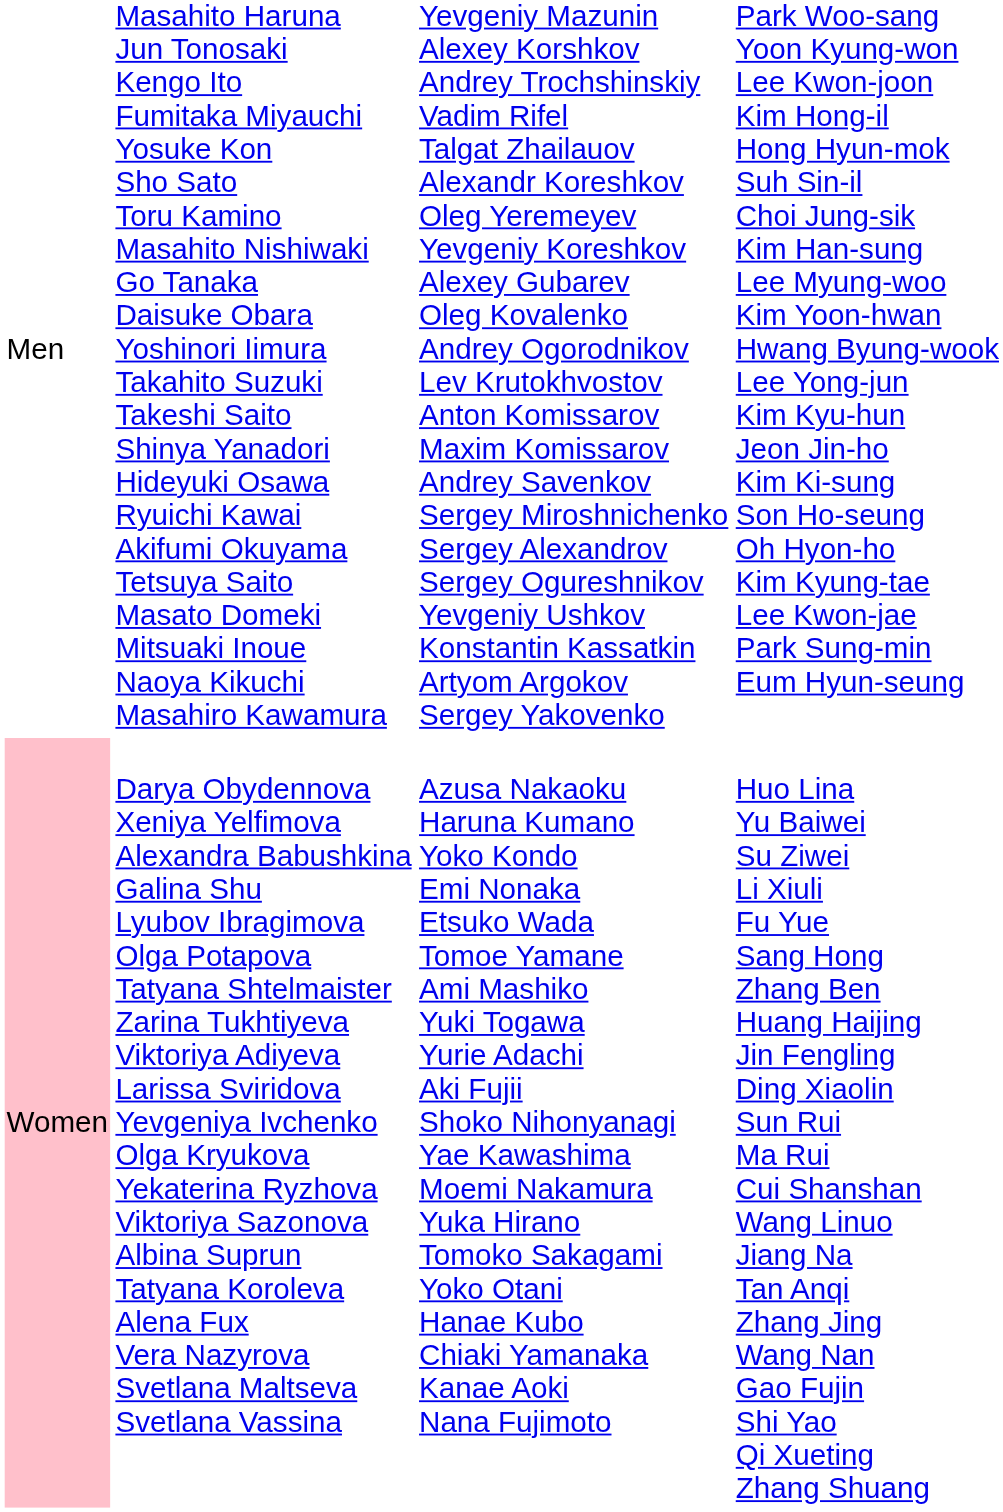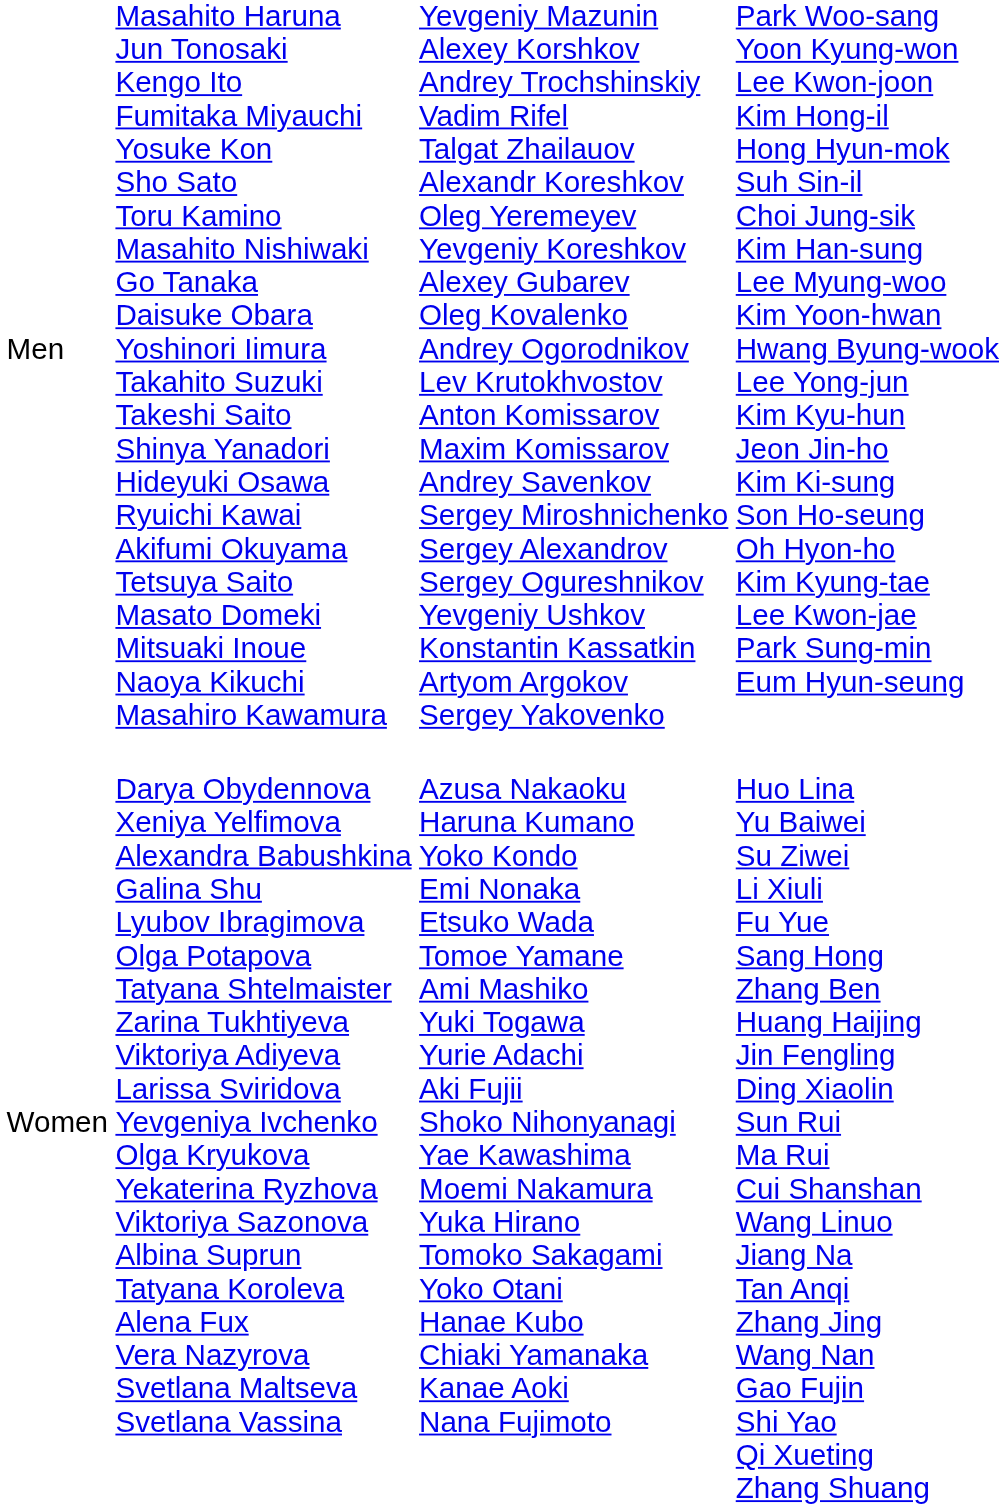Women | column 1: pink background -> no background
